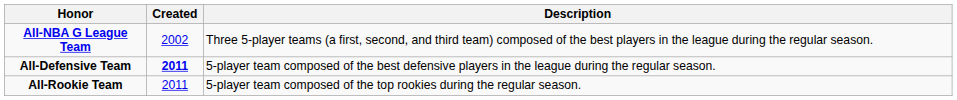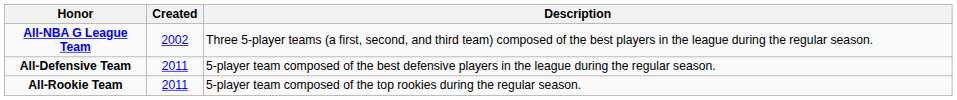row 3 | Created: bold -> normal
